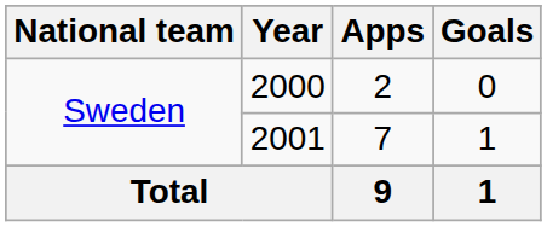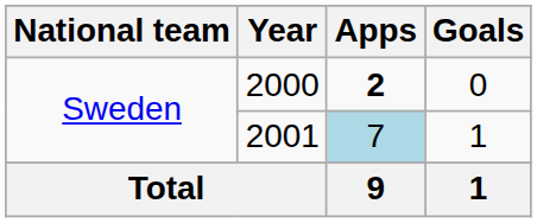2000 | Apps: normal -> bold
2001 | Apps: no background -> lightblue background
